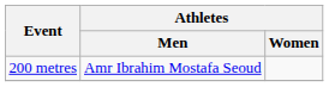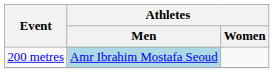200 metres | Athletes / Men: no background -> lightblue background
